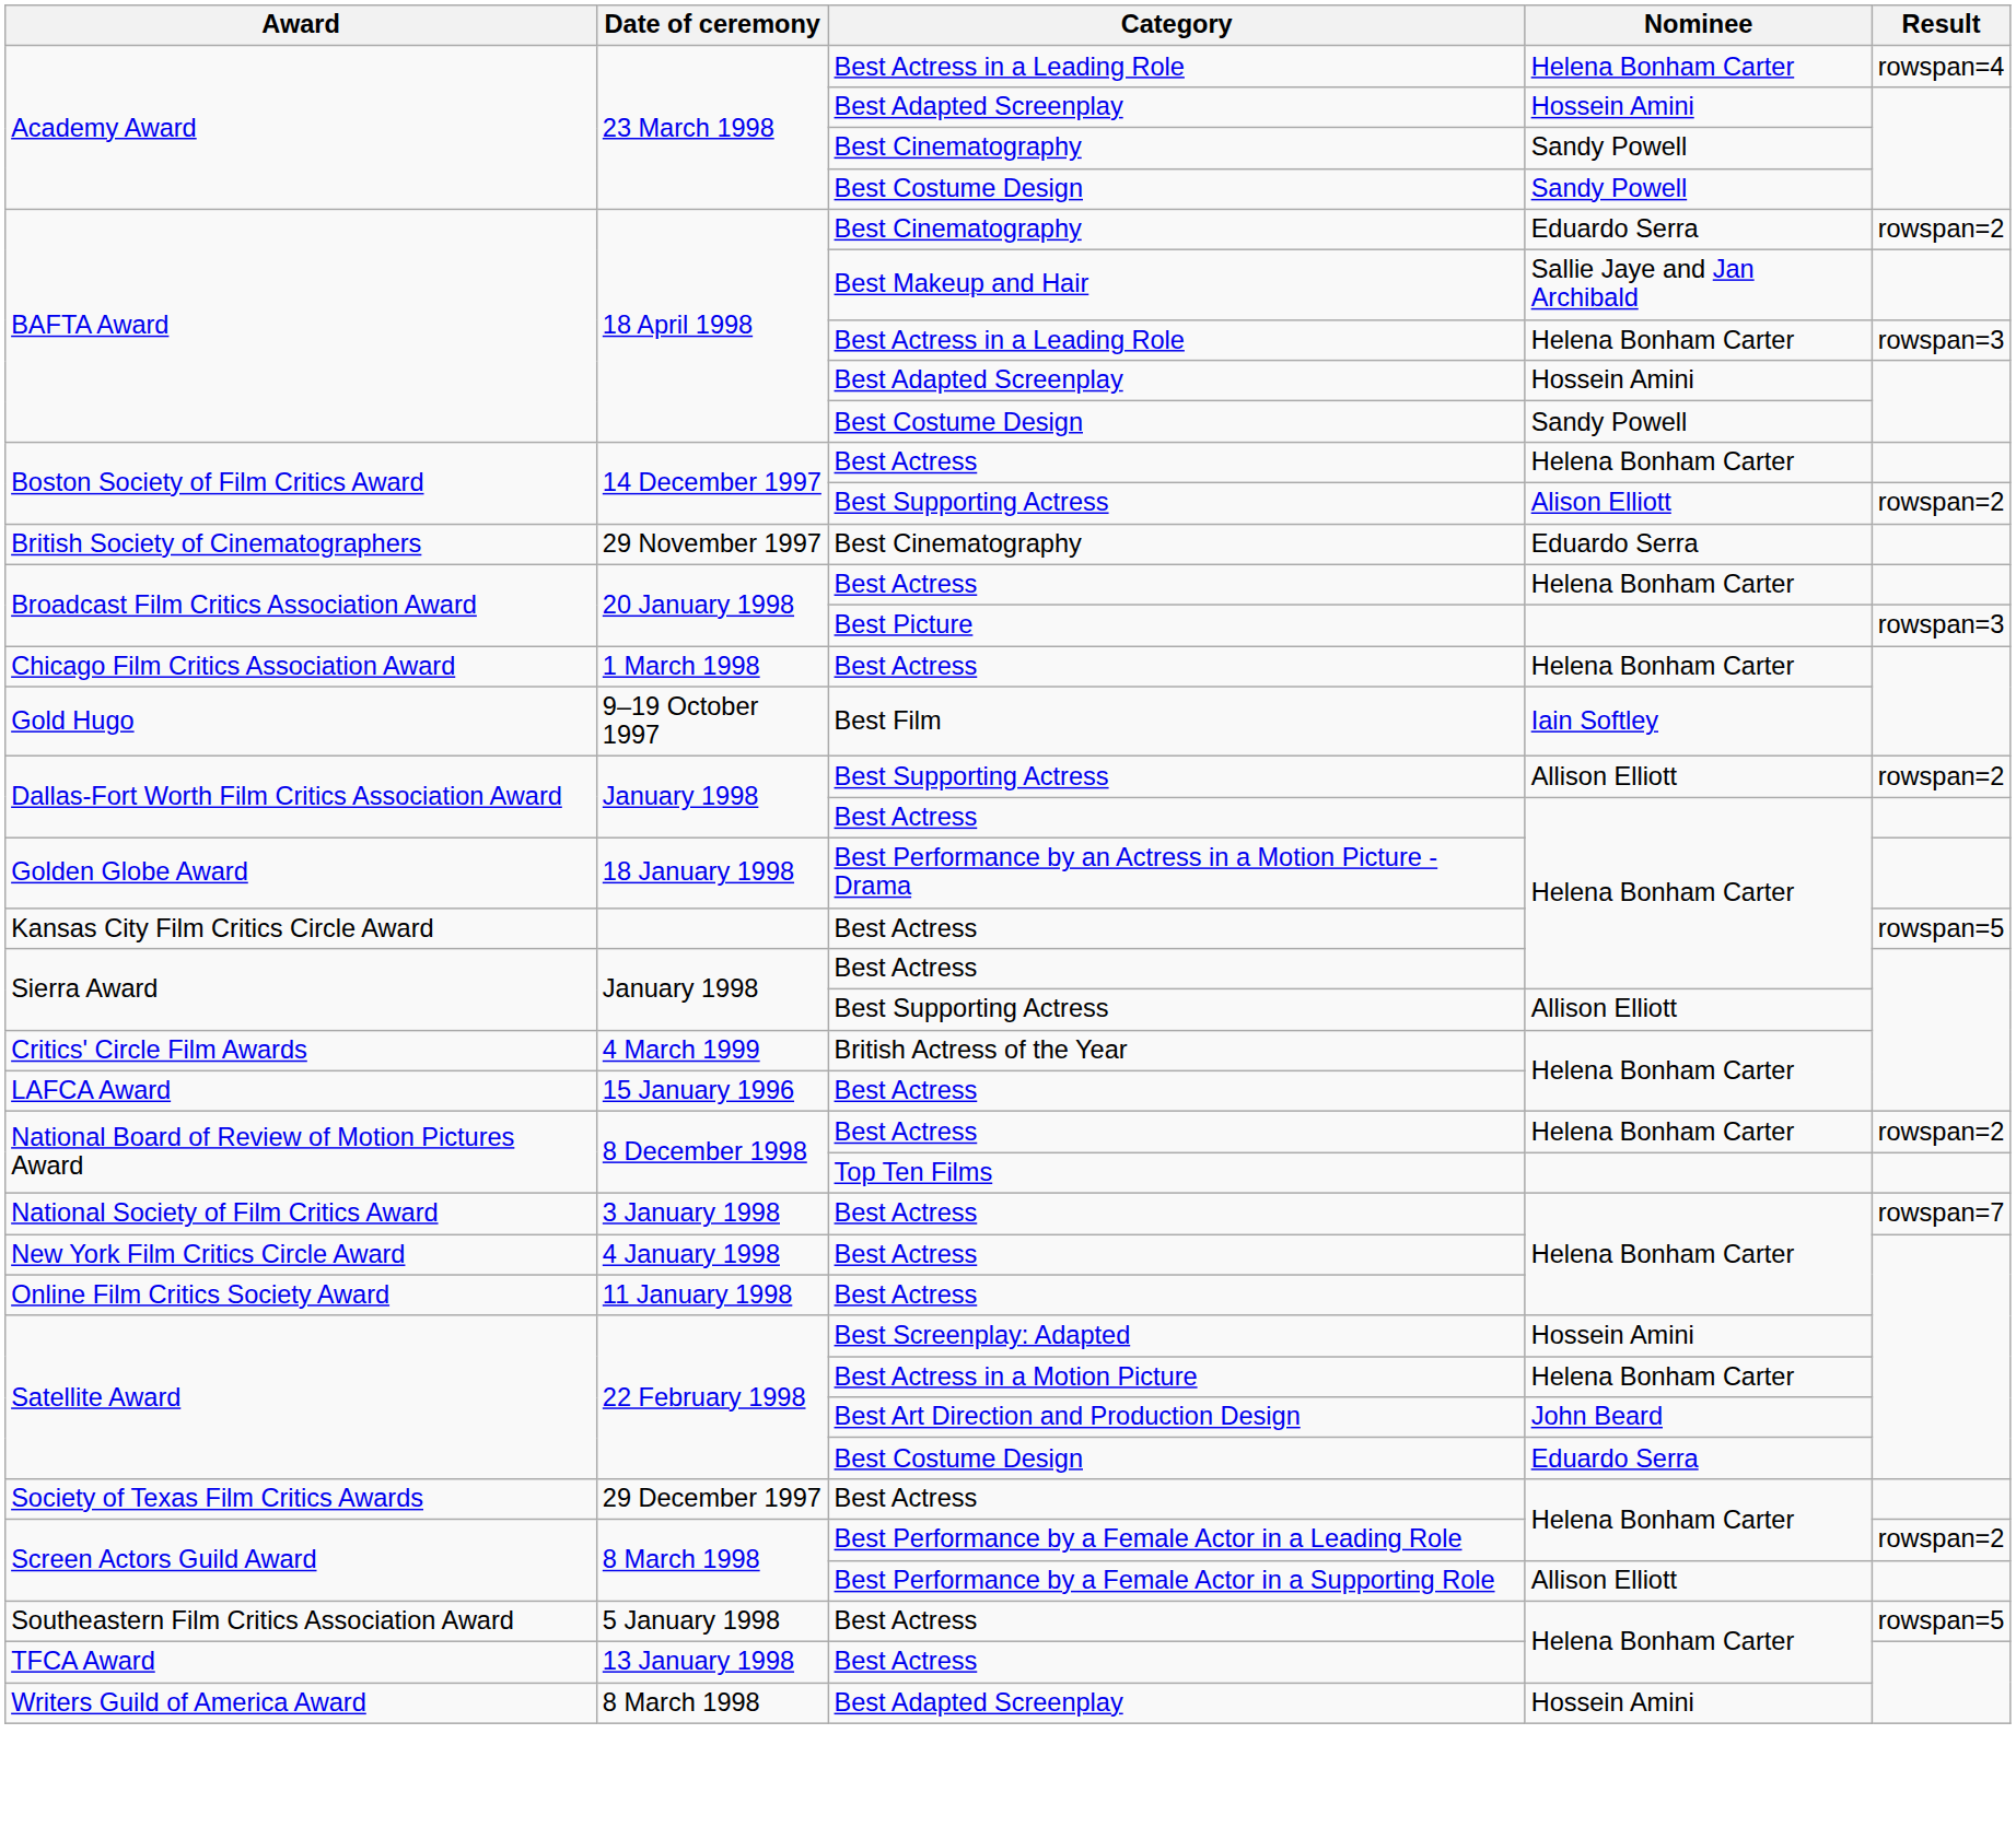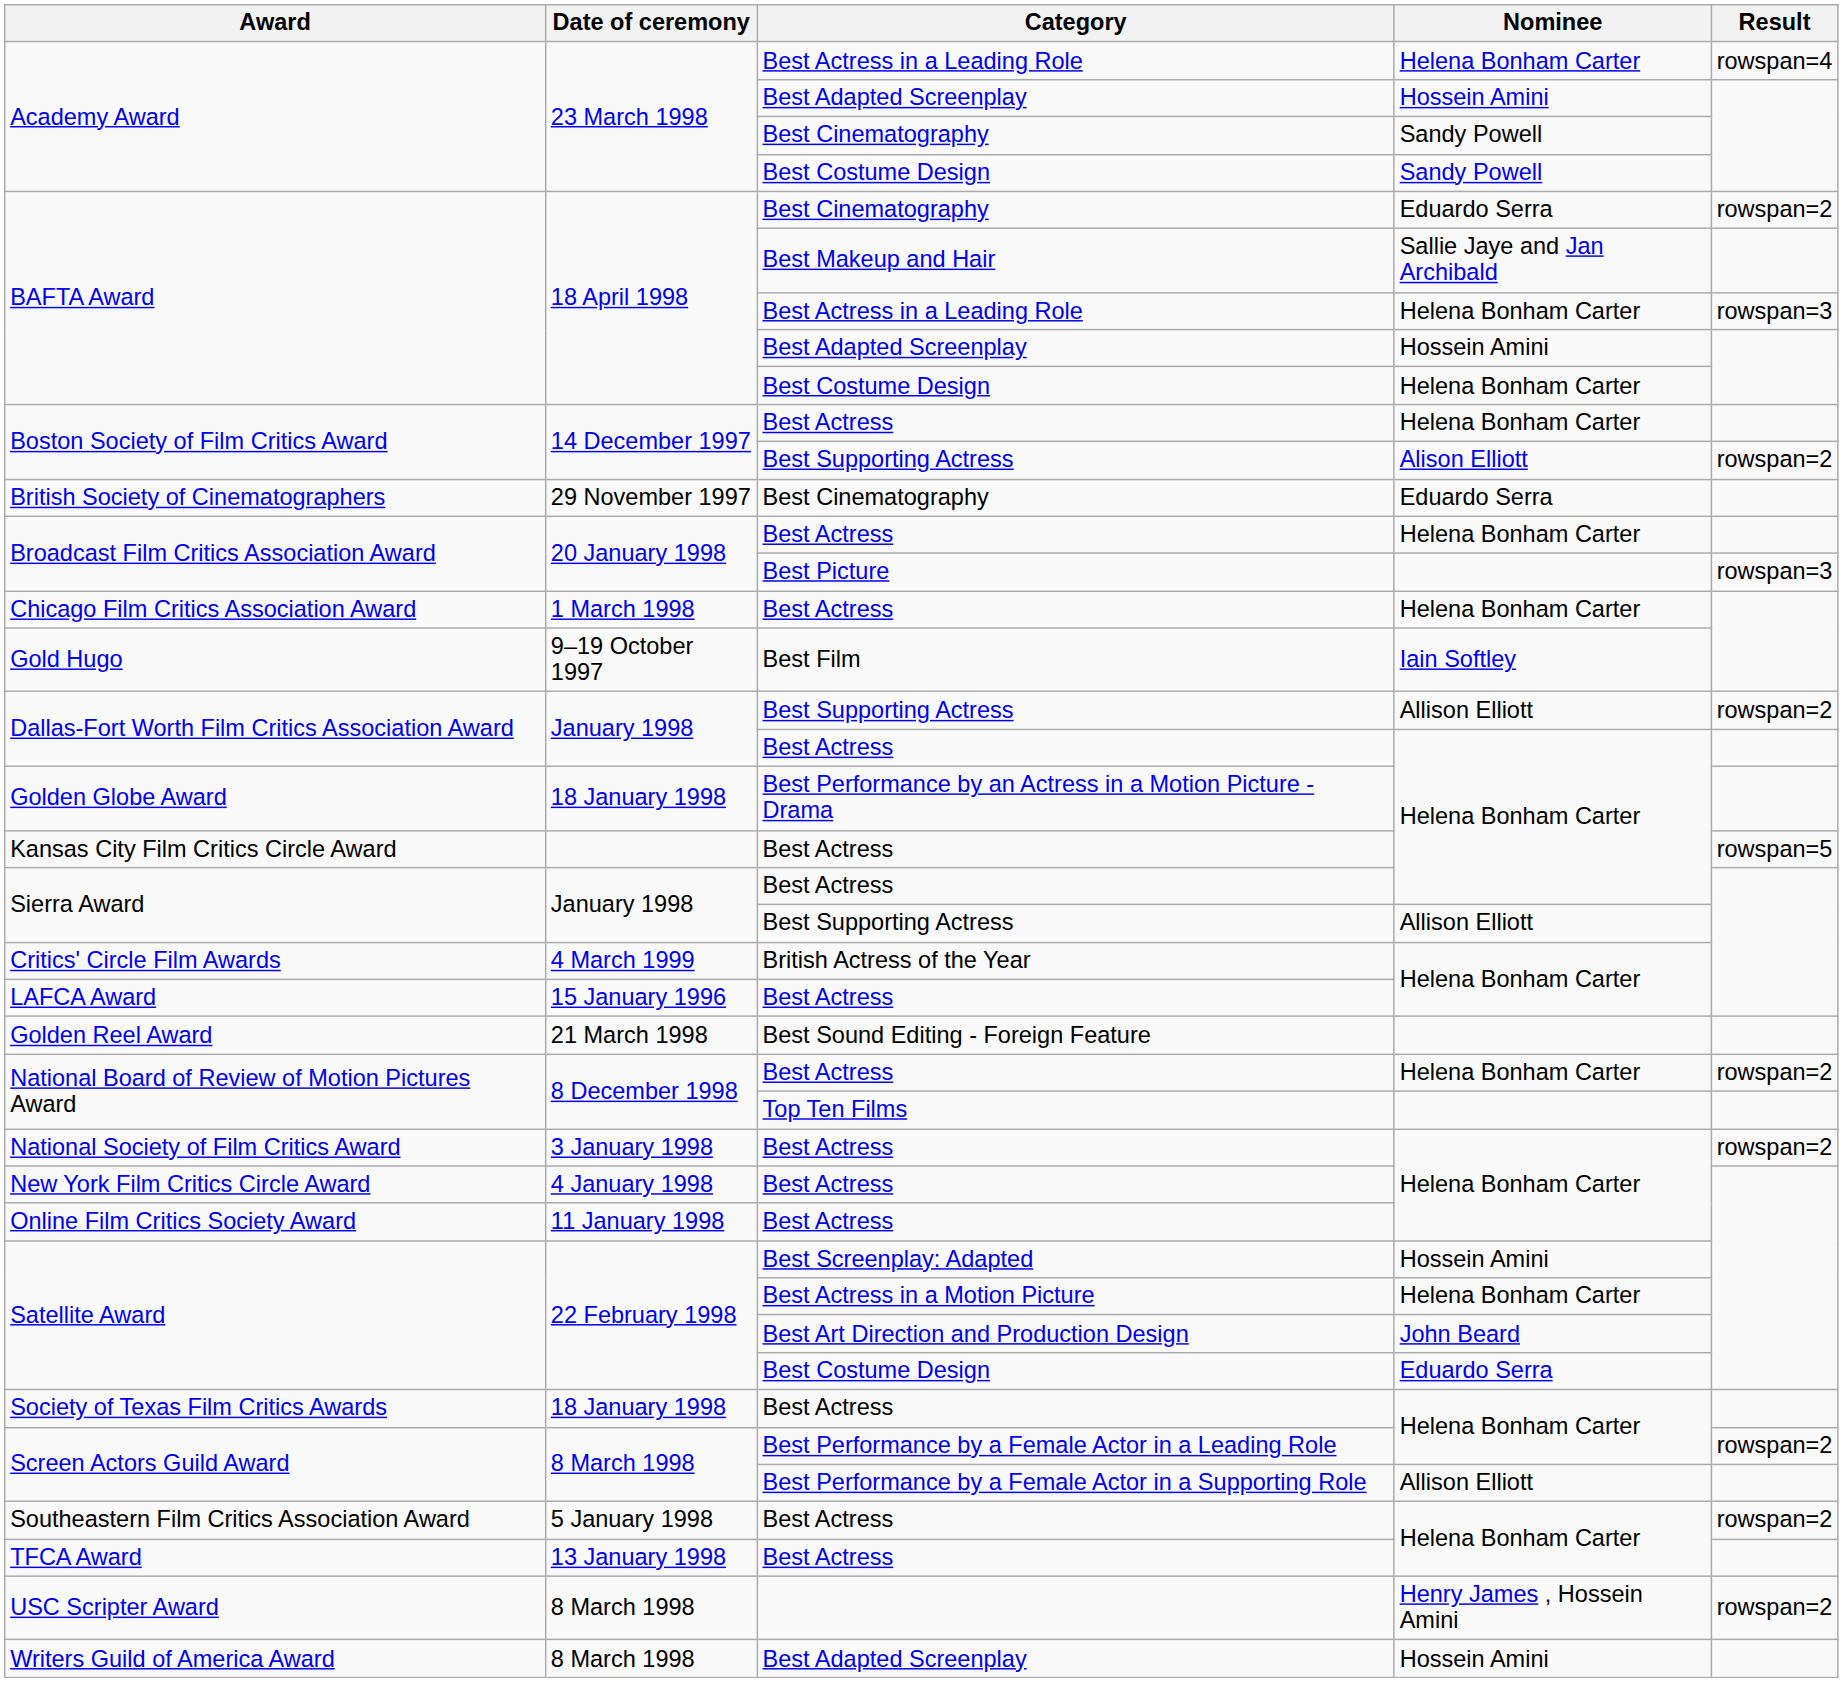BAFTA Award / Best Costume Design | Nominee: Sandy Powell -> Helena Bonham Carter
+ row: Golden Reel Award | 21 March 1998 | Best Sound Editing - Foreign Feature
National Society of Film Critics Award | Result: rowspan=7 -> rowspan=2
Society of Texas Film Critics Awards | Date of ceremony: 29 December 1997 -> 18 January 1998
Southeastern Film Critics Association Award | Result: rowspan=5 -> rowspan=2
+ row: USC Scripter Award | 8 March 1998 | Henry James , Hossein Amini | rowspan=2
